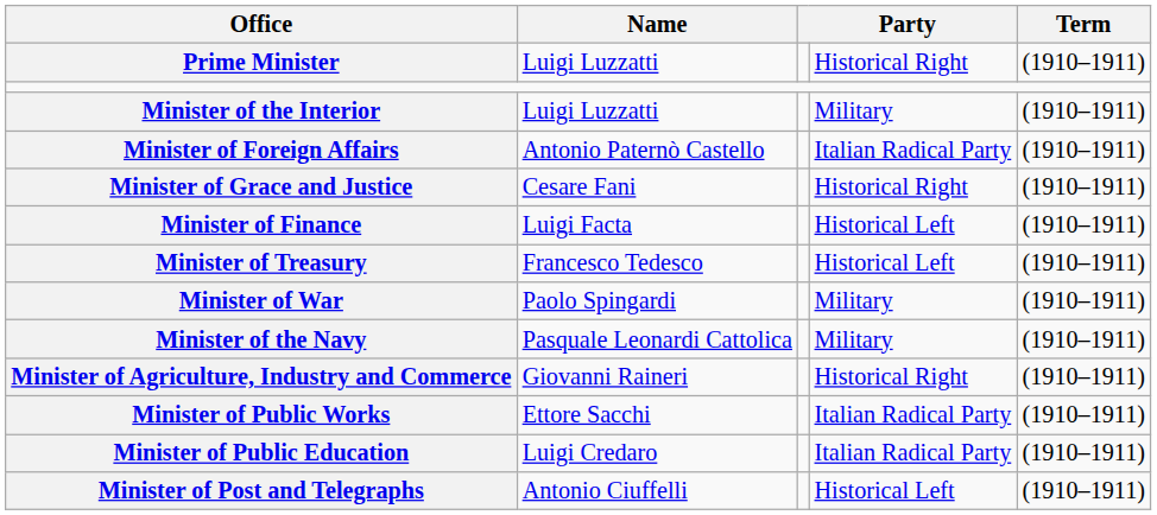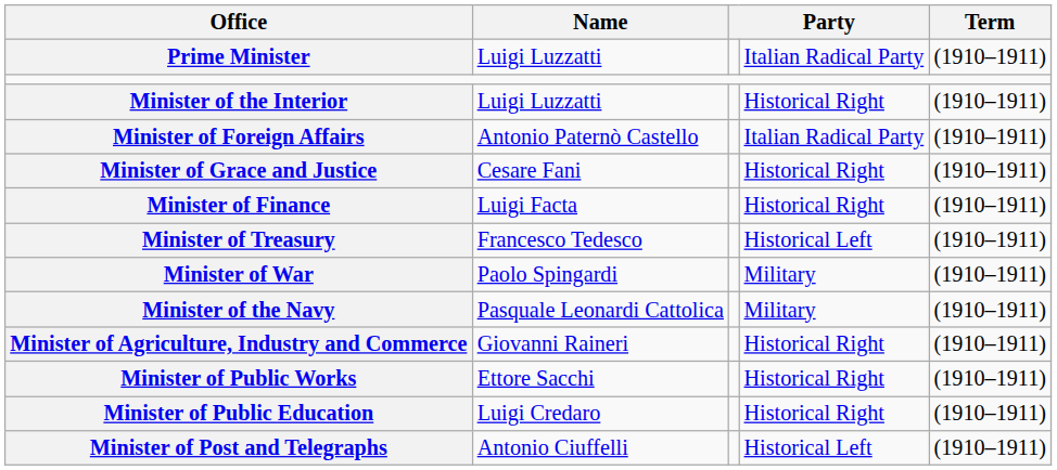Prime Minister | column 4: Historical Right -> Italian Radical Party
Minister of the Interior | column 4: Military -> Historical Right
Minister of Finance | column 4: Historical Left -> Historical Right
Minister of Public Works | column 4: Italian Radical Party -> Historical Right
Minister of Public Education | column 4: Italian Radical Party -> Historical Right
